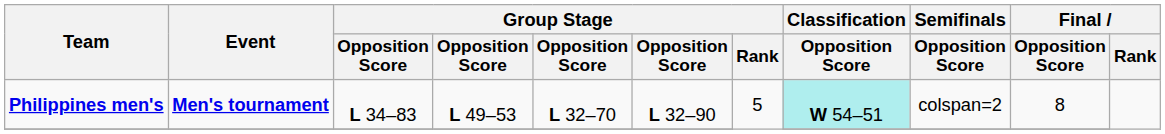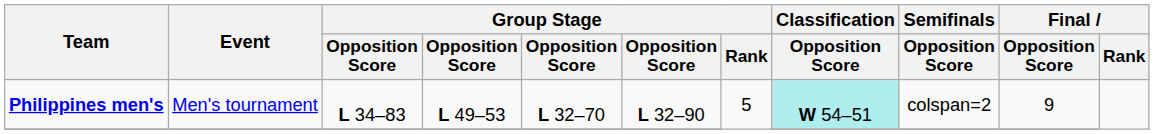Philippines men's | Event: bold -> normal
Philippines men's | Final / Opposition Score: 8 -> 9
